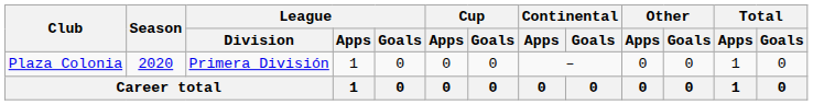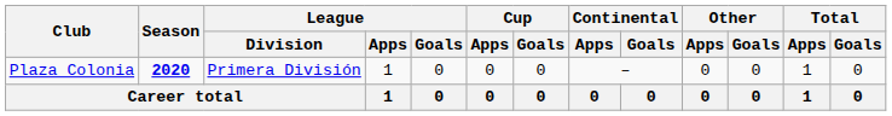Plaza Colonia | Season: normal -> bold
